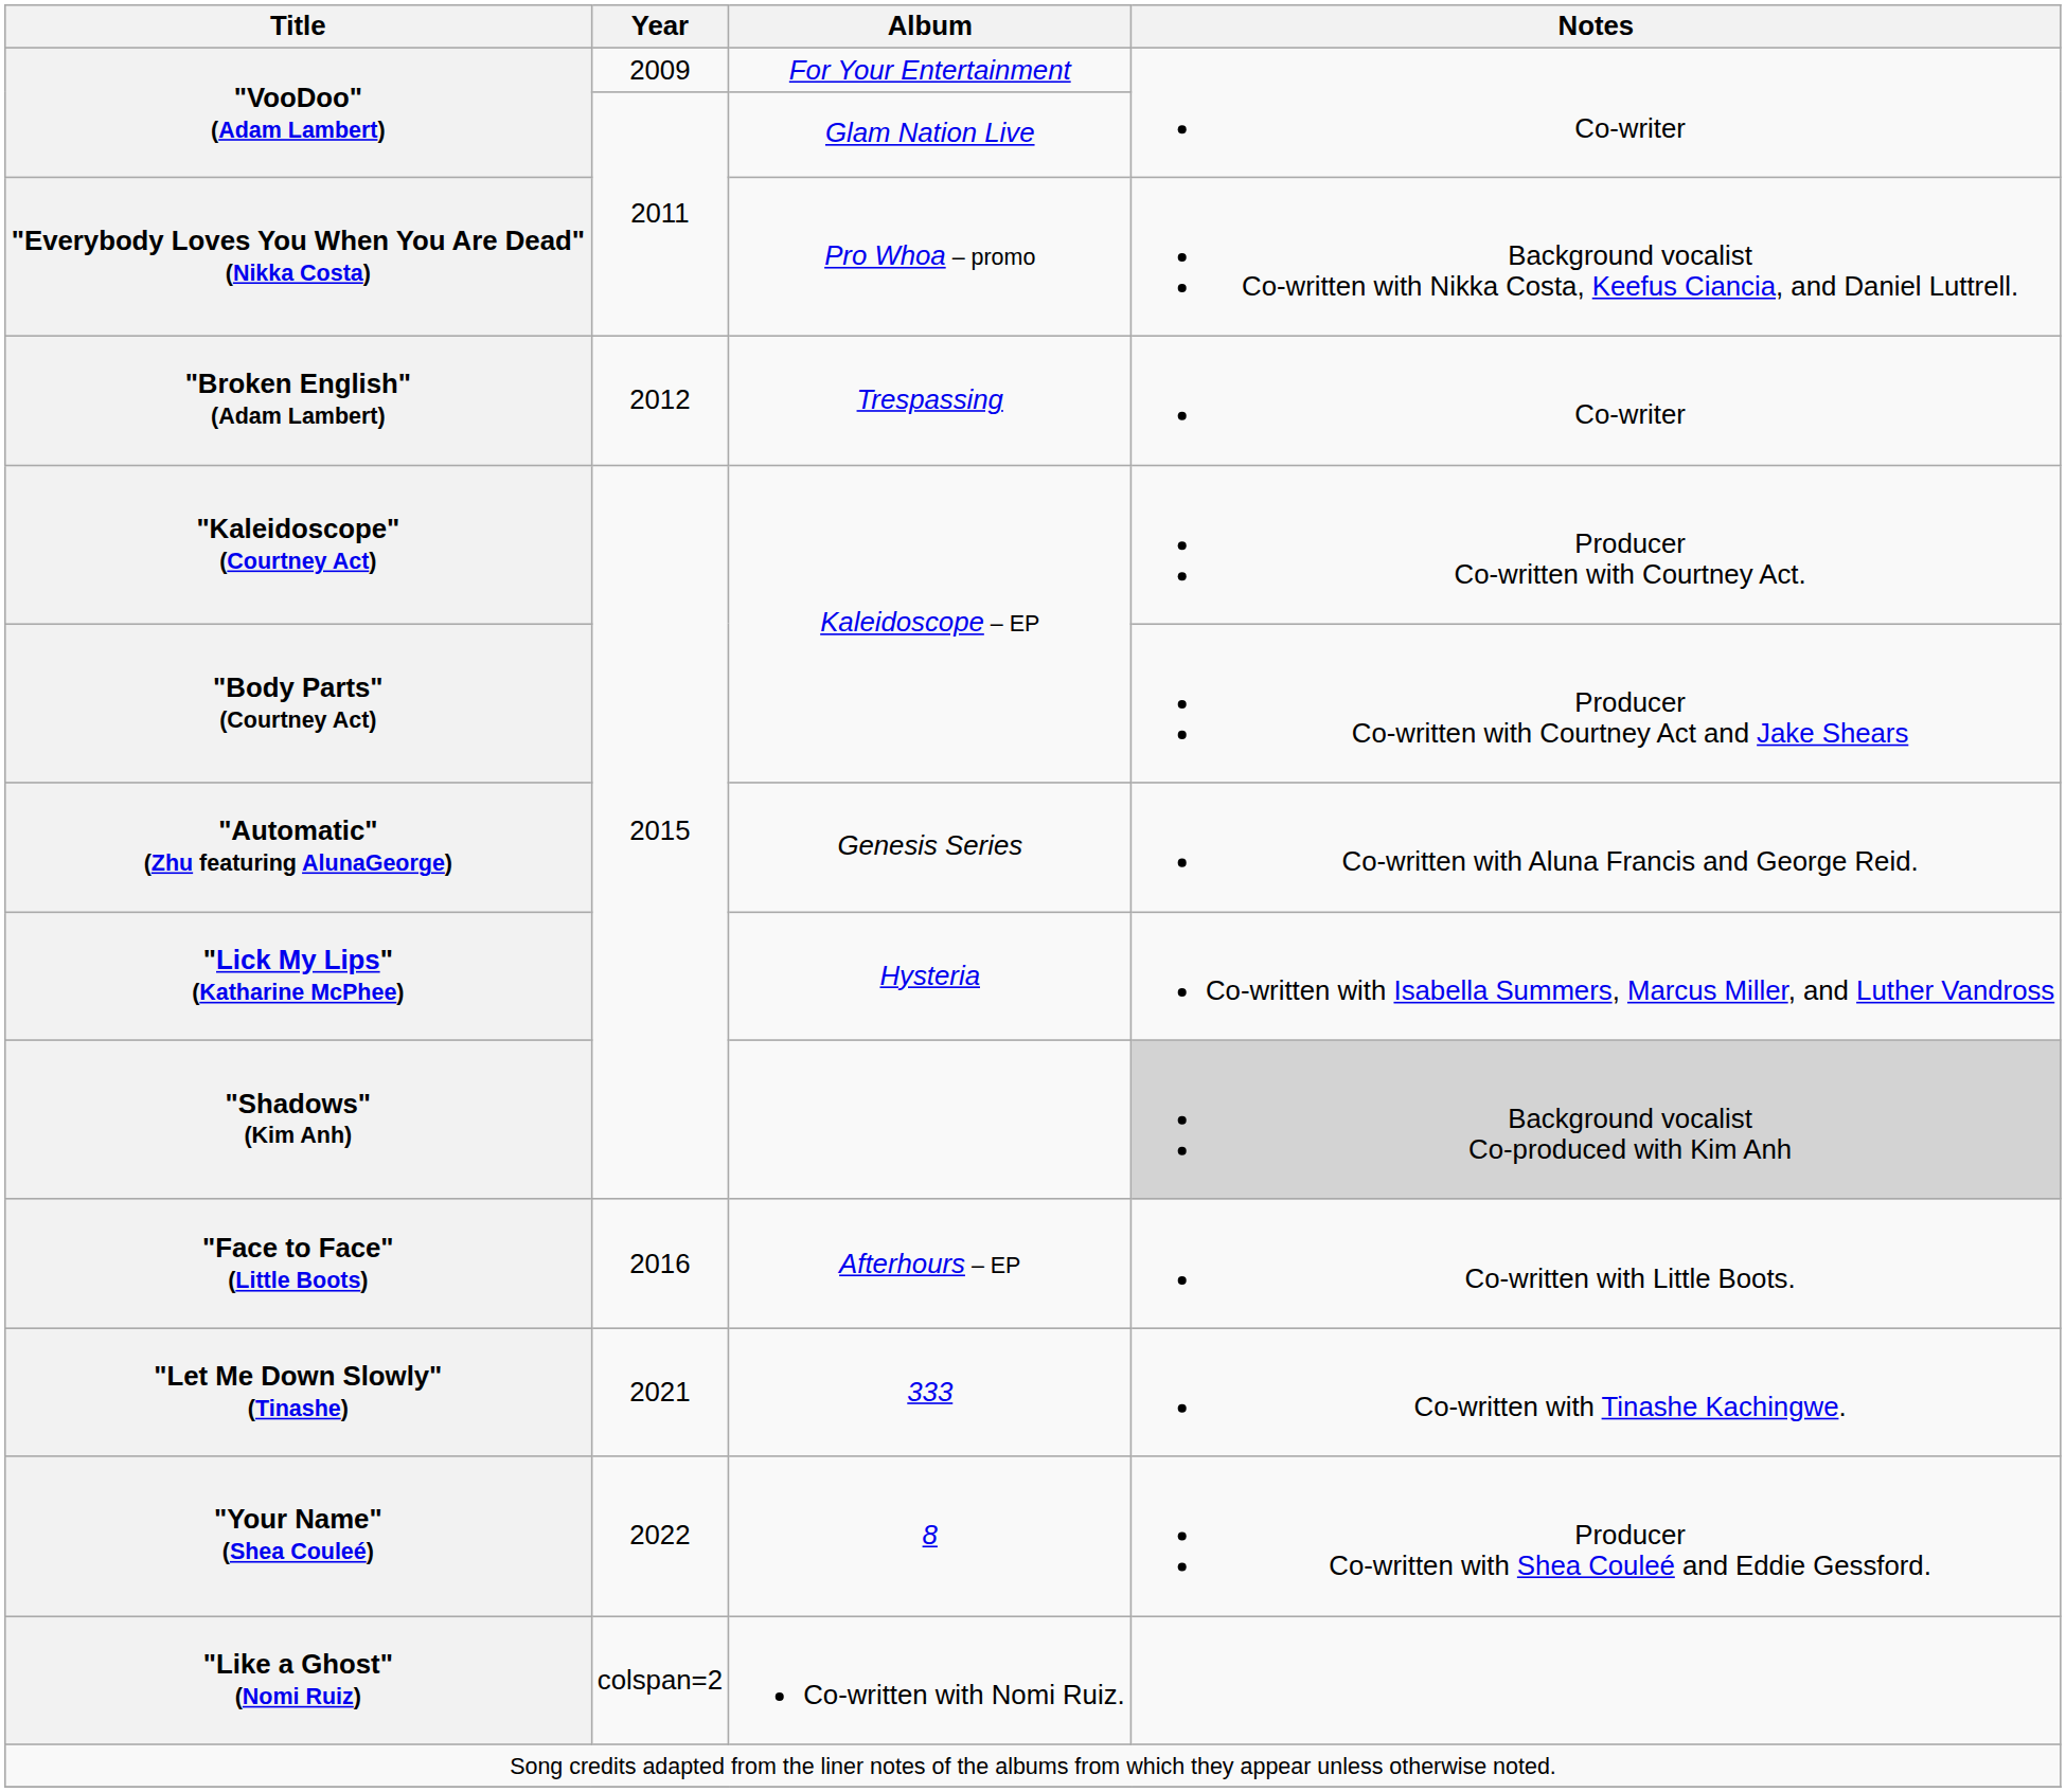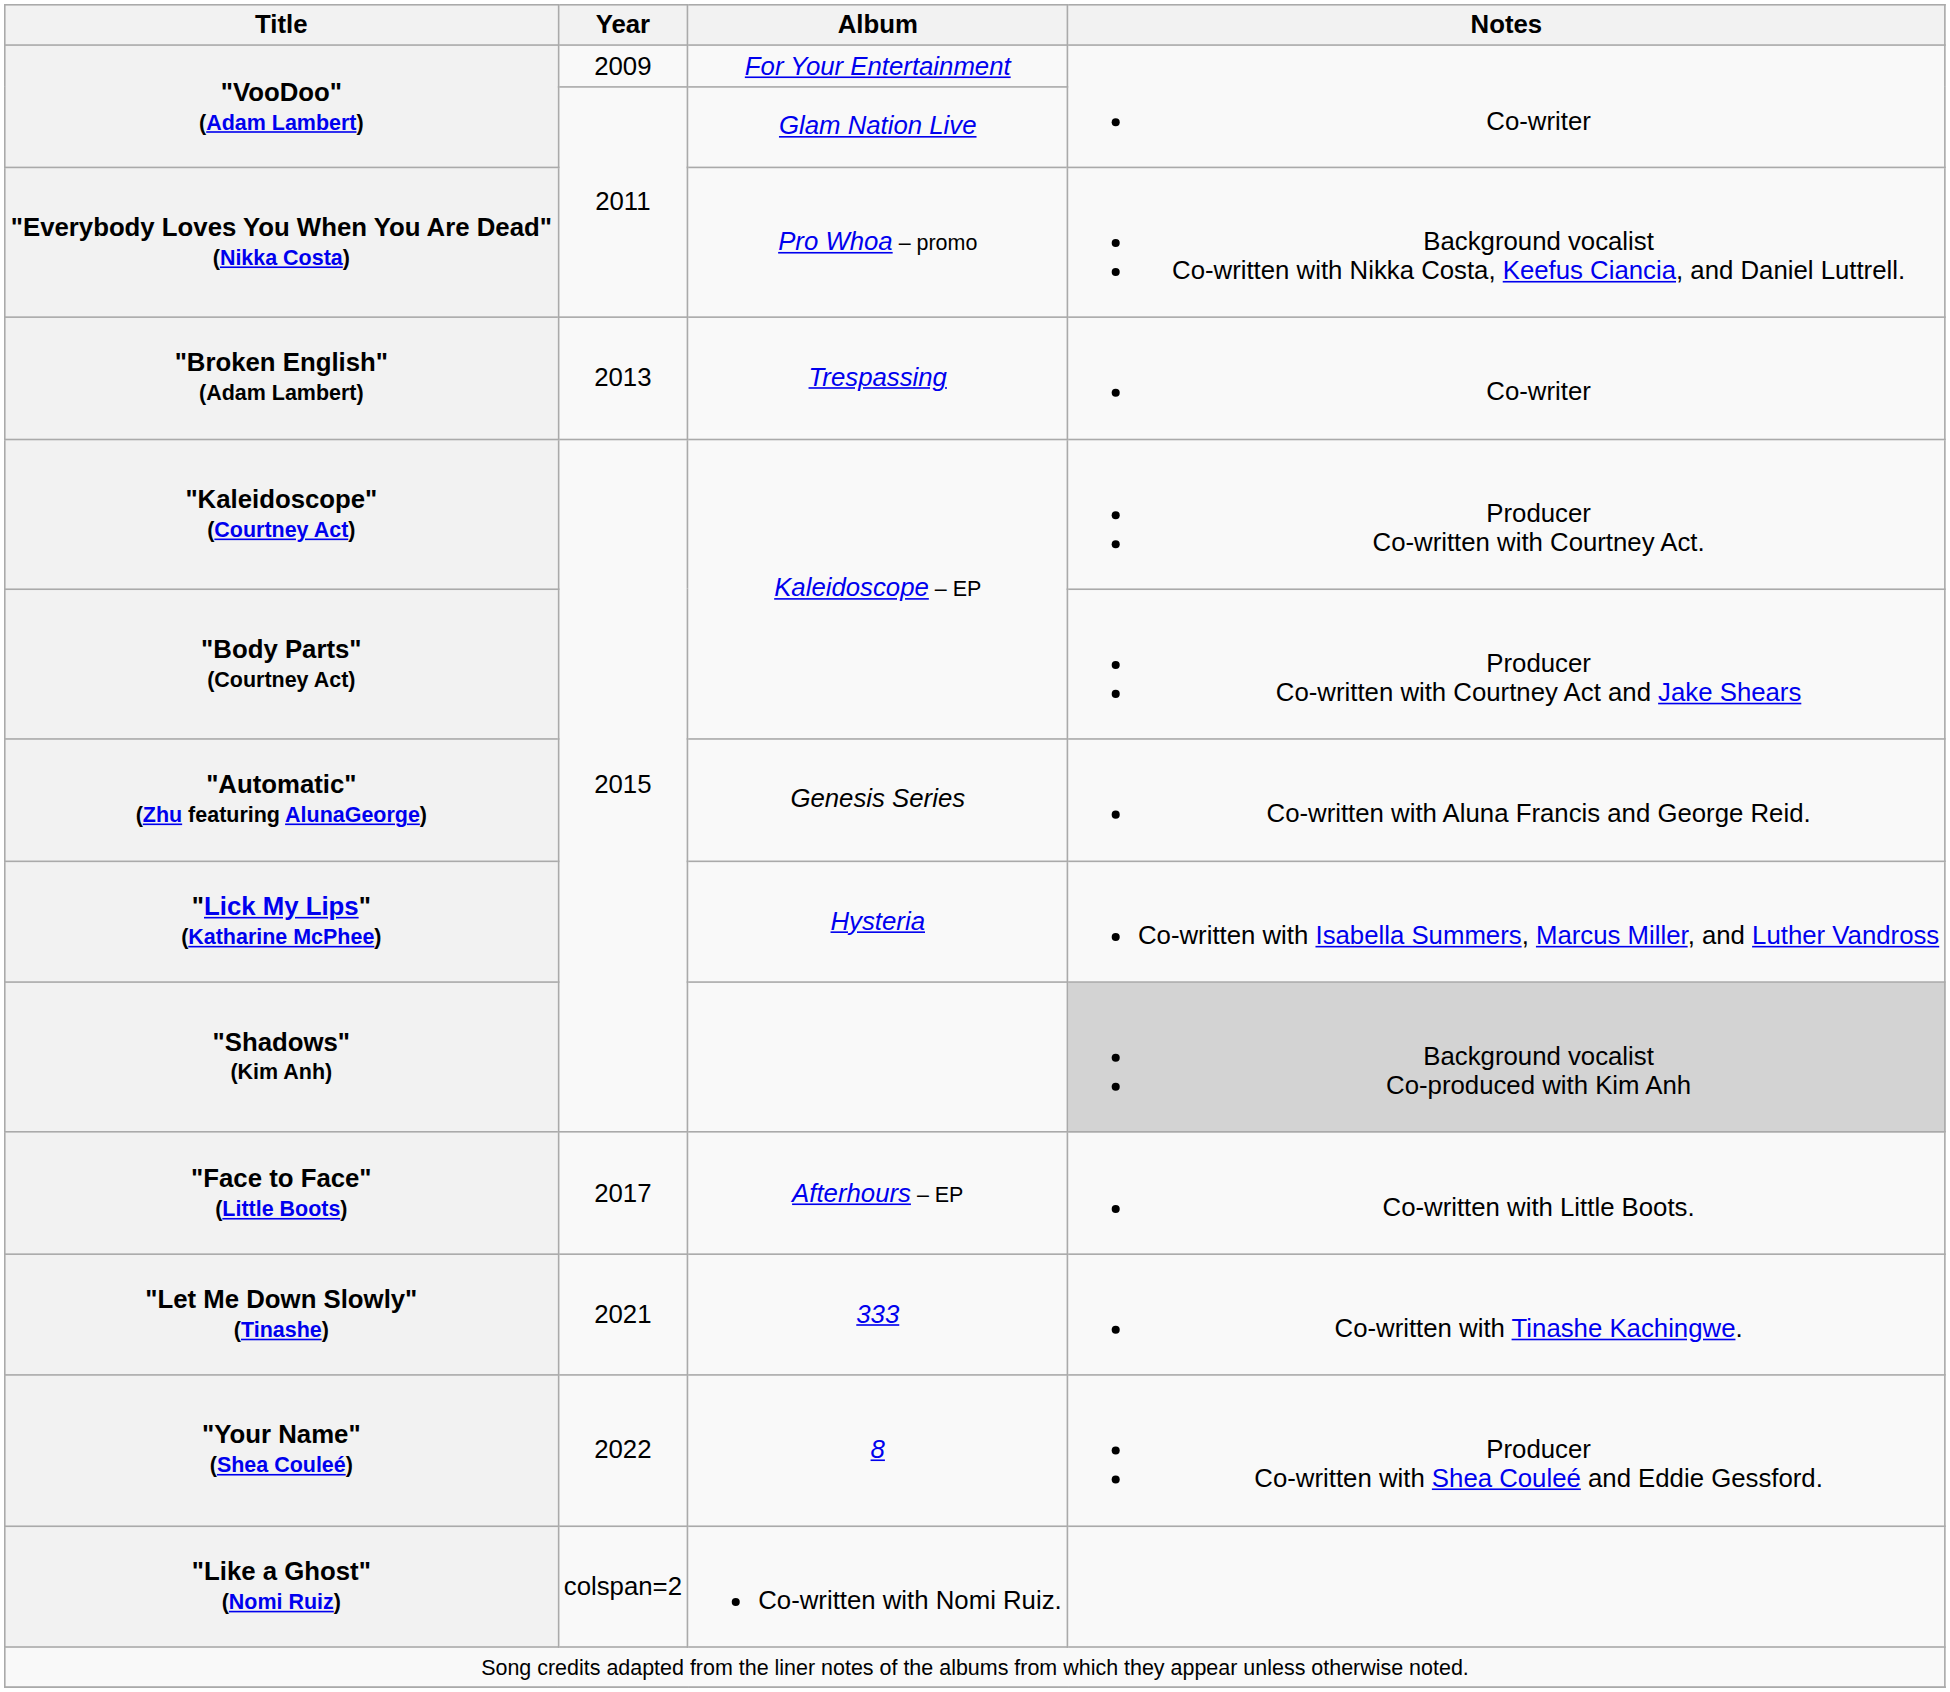"Broken English" (Adam Lambert) | Year: 2012 -> 2013
"Face to Face" (Little Boots) | Year: 2016 -> 2017
